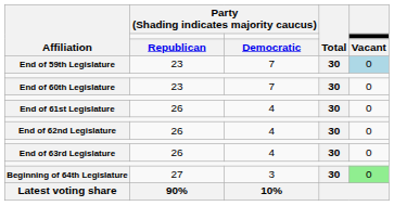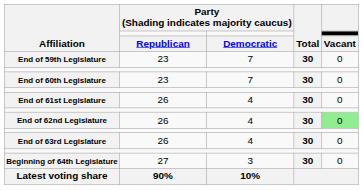End of 59th Legislature | column 5: lightblue background -> no background
End of 62nd Legislature | column 5: no background -> lightgreen background
Beginning of 64th Legislature | column 5: lightgreen background -> no background
